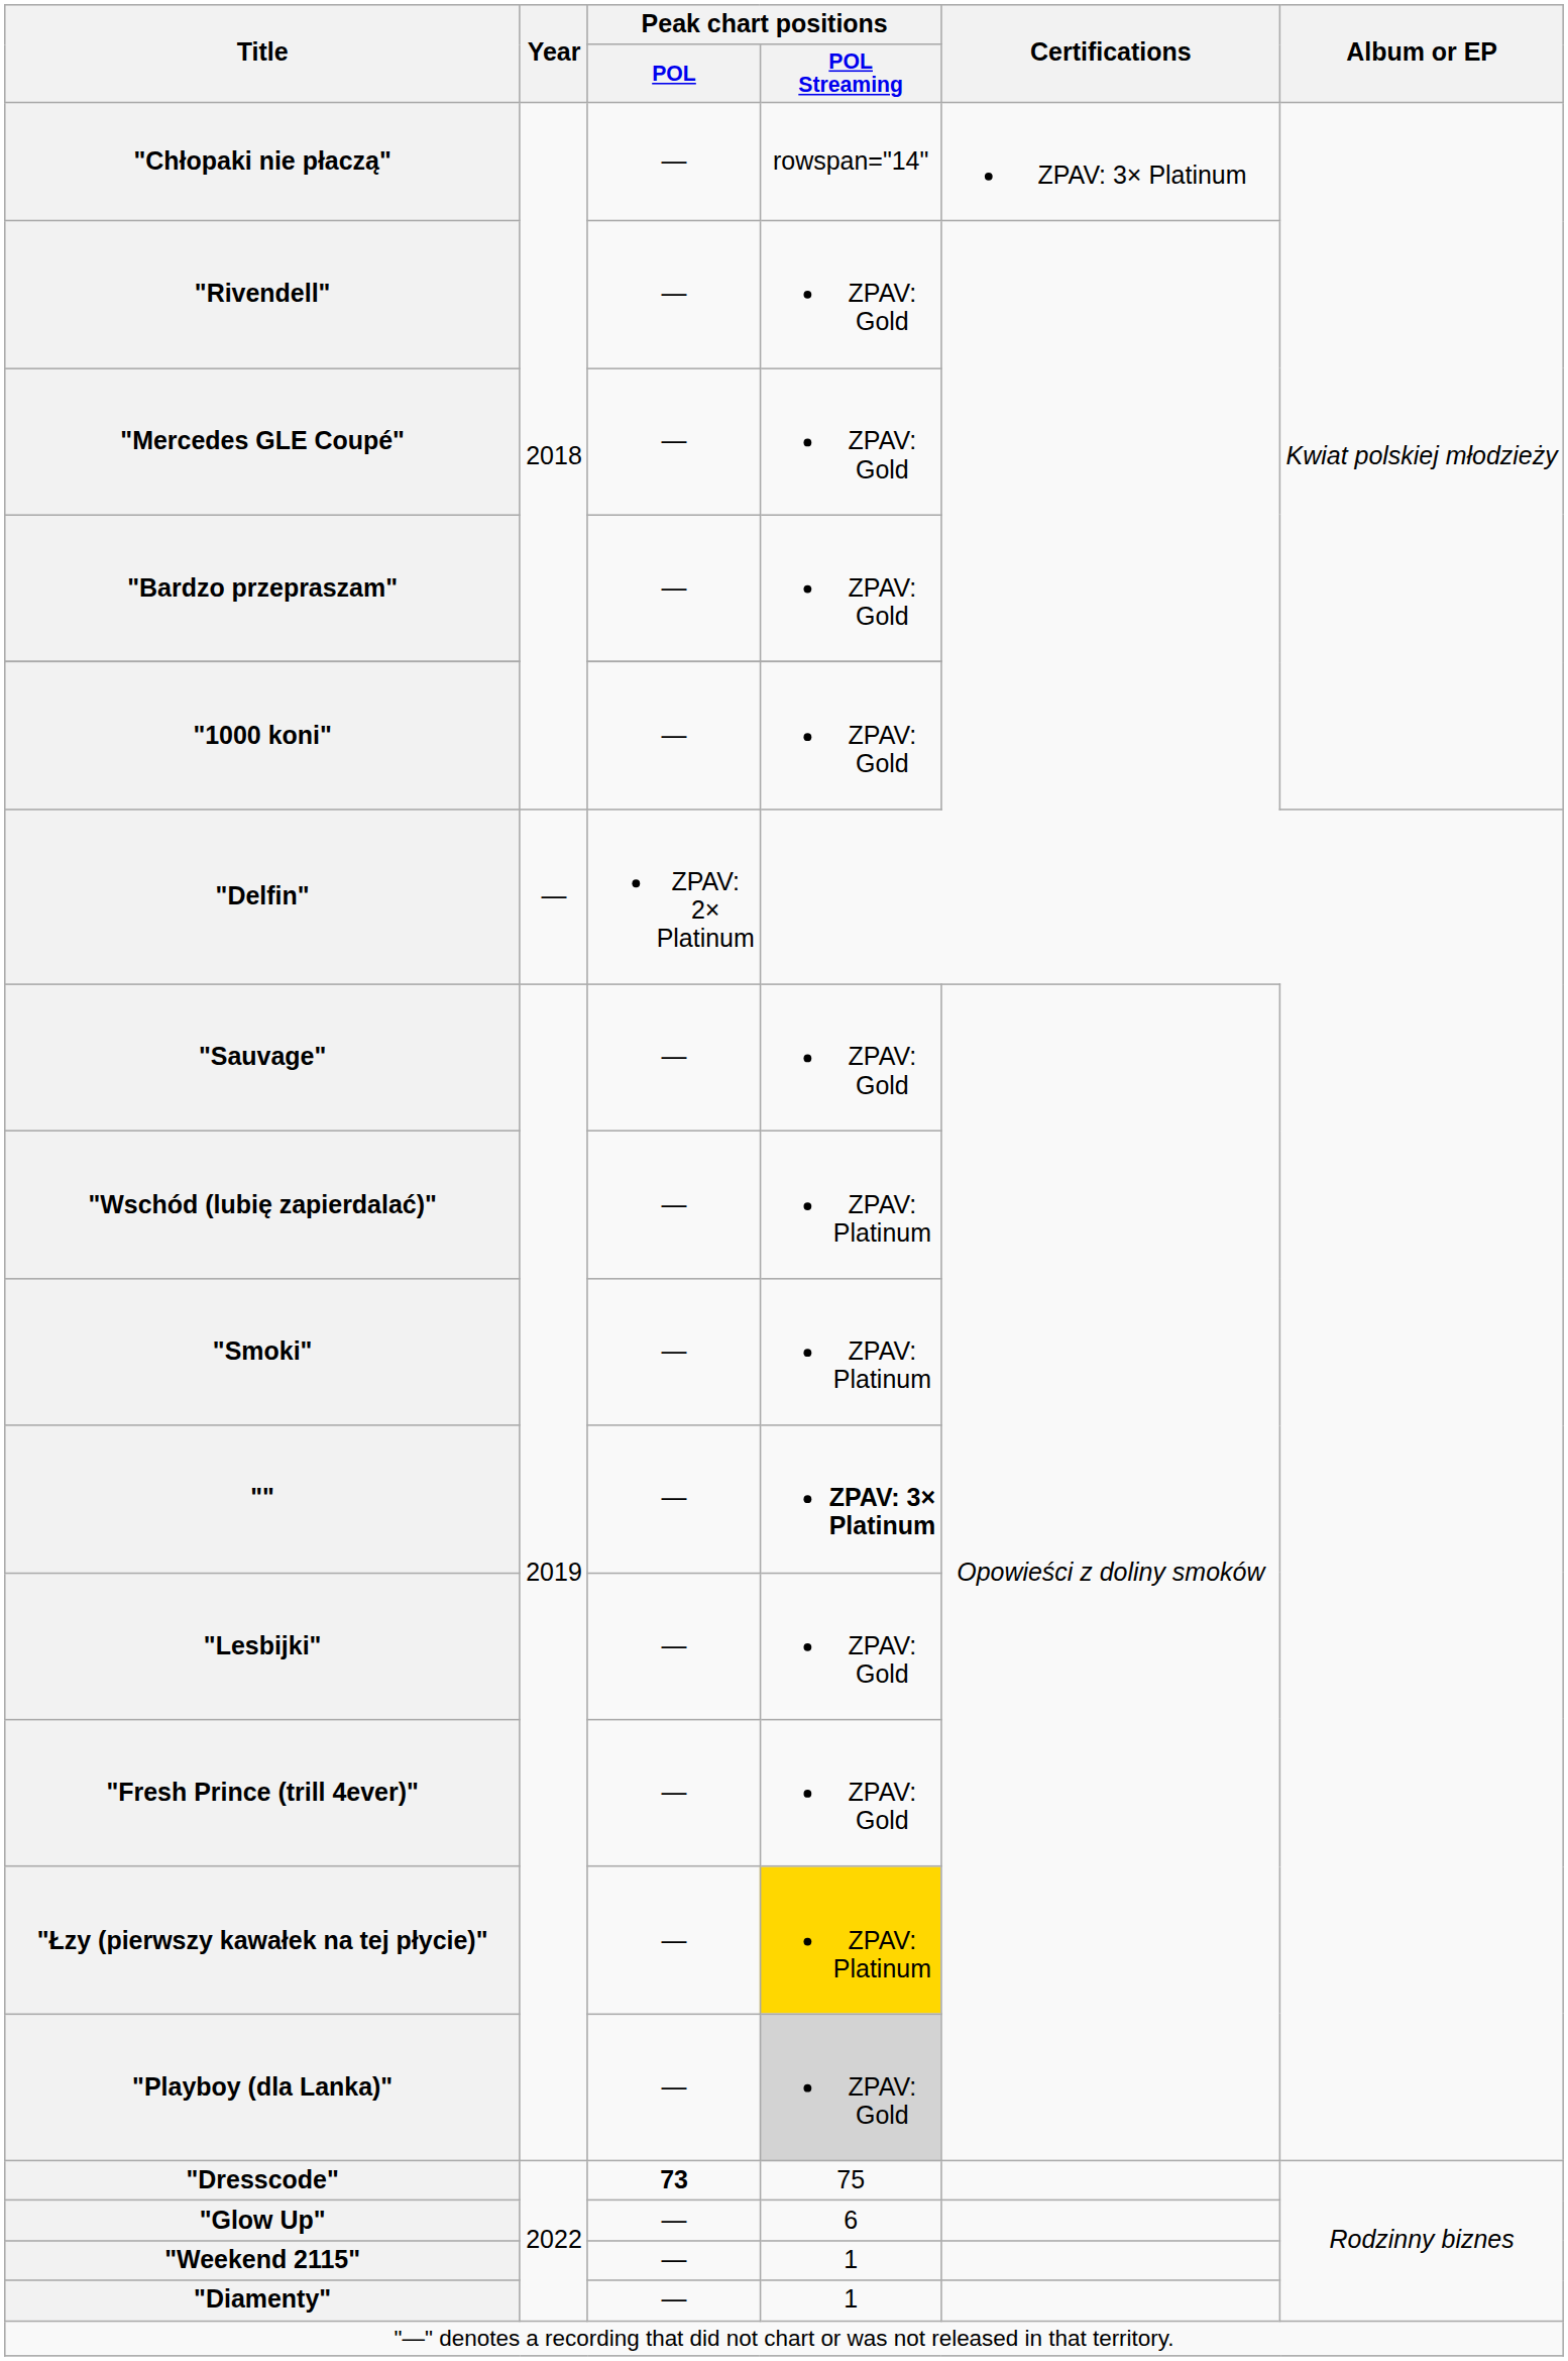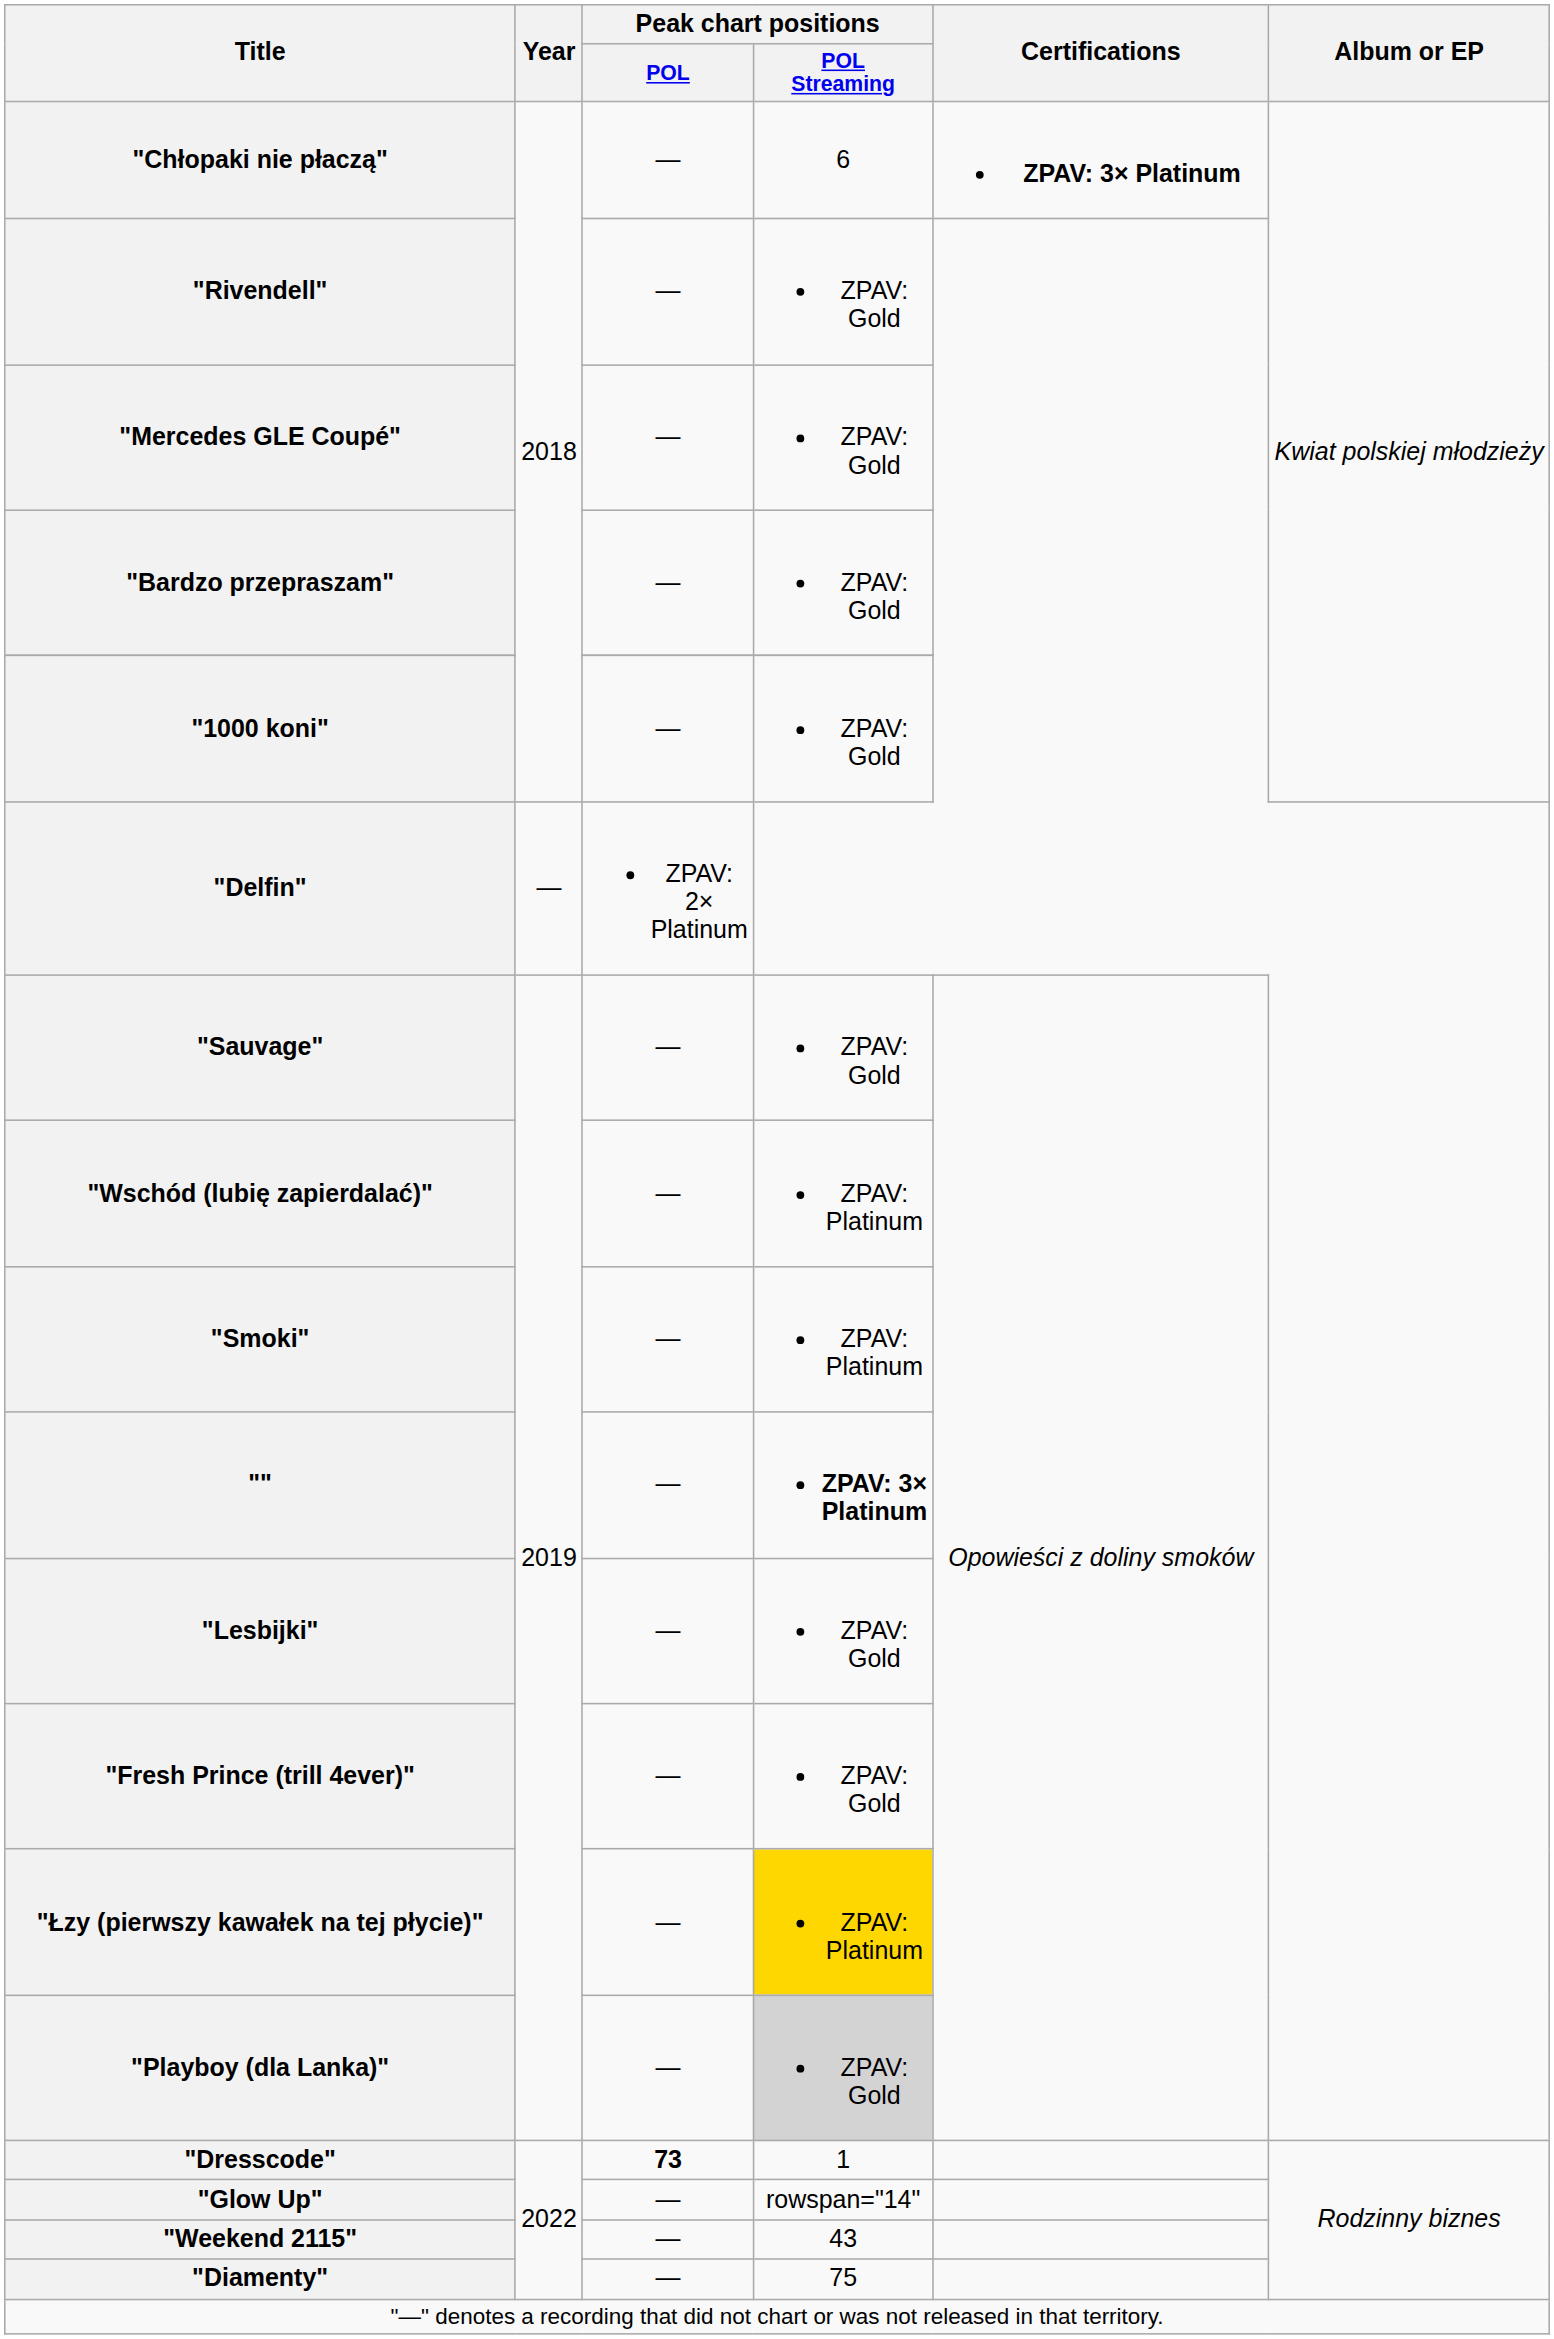"Chłopaki nie płaczą" | Peak chart positions / POL Streaming: rowspan="14" -> 6
"Chłopaki nie płaczą" | Certifications: normal -> bold
"Dresscode" | Peak chart positions / POL Streaming: 75 -> 1
"Glow Up" | Peak chart positions / POL Streaming: 6 -> rowspan="14"
"Weekend 2115" | Peak chart positions / POL Streaming: 1 -> 43
"Diamenty" | Peak chart positions / POL Streaming: 1 -> 75
